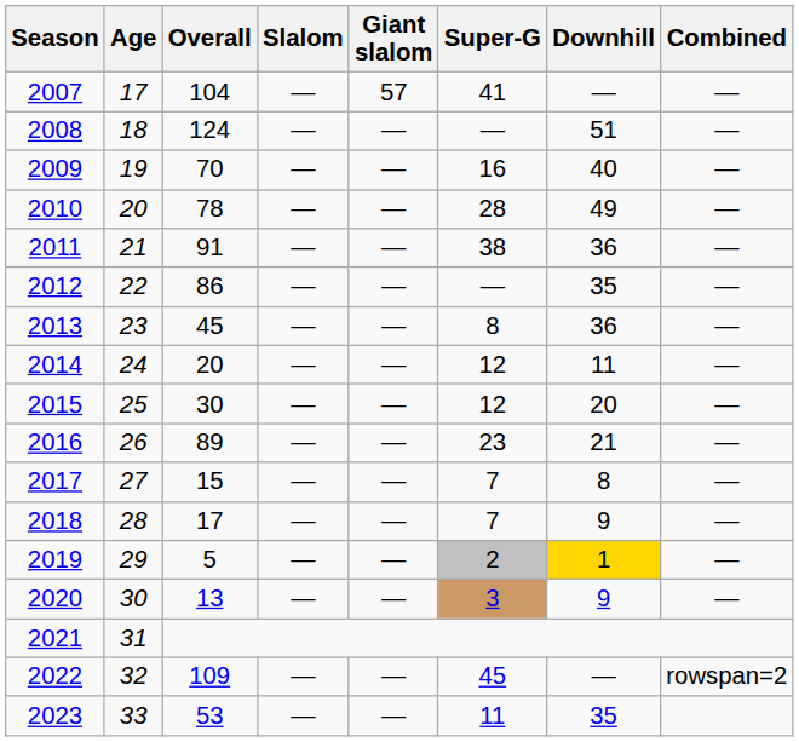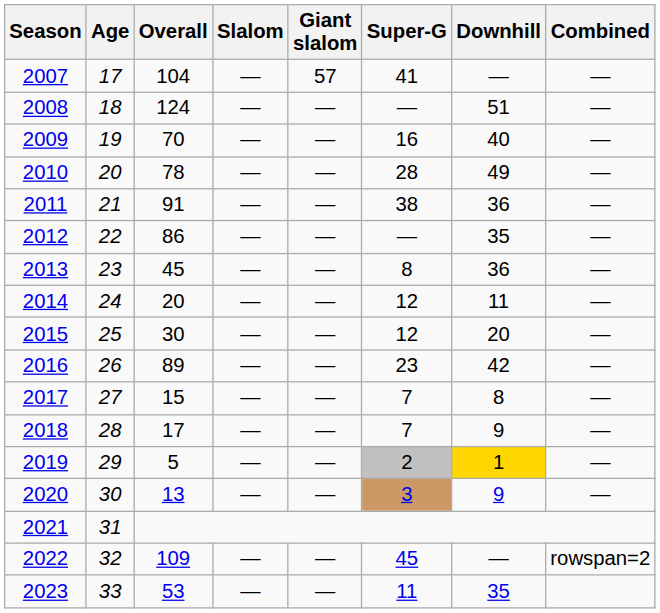2016 | Downhill: 21 -> 42
